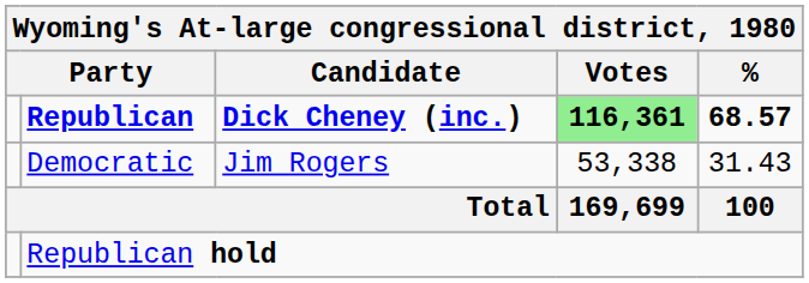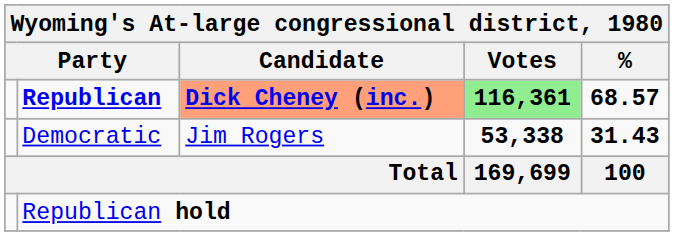Republican | Wyoming's At-large congressional district, 1980 / Candidate: no background -> lightsalmon background
Democratic | Wyoming's At-large congressional district, 1980 / Votes: normal -> bold
Democratic | Wyoming's At-large congressional district, 1980 / %: normal -> bold
